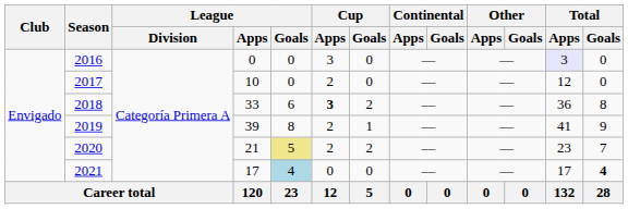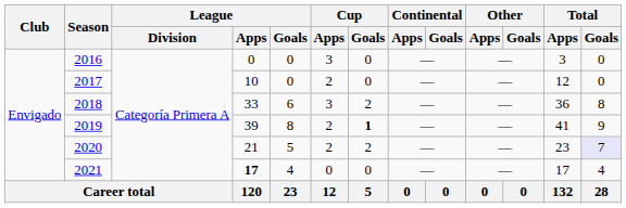2016 | Total / Apps: lavender background -> no background
2018 | Cup / Apps: bold -> normal
2019 | Cup / Goals: normal -> bold
2020 | League / Goals: khaki background -> no background
2020 | Total / Goals: no background -> lavender background
2021 | League / Apps: normal -> bold
2021 | League / Goals: lightblue background -> no background
2021 | Total / Goals: bold -> normal
